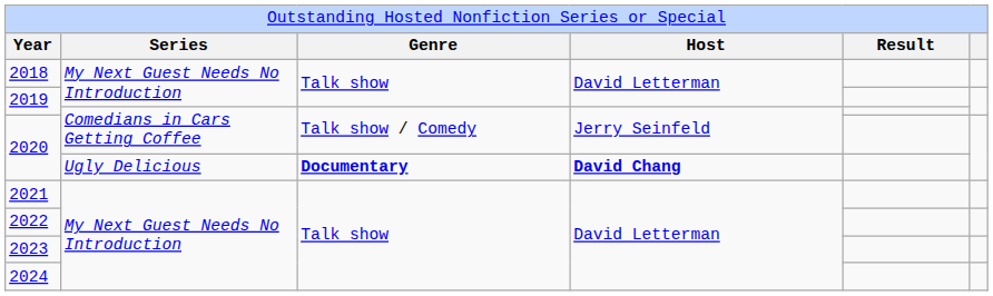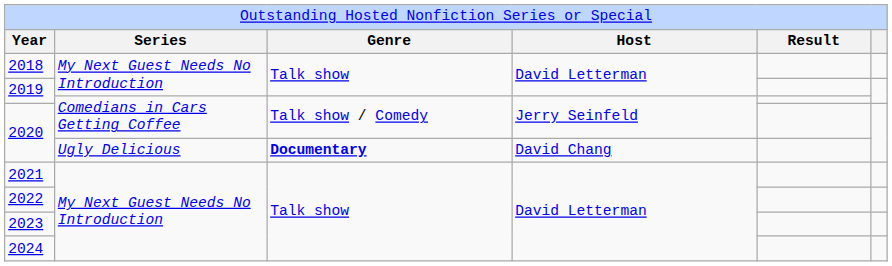2020 / Ugly Delicious | column 4: bold -> normal
